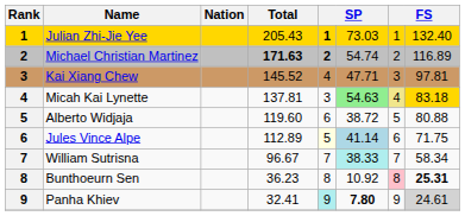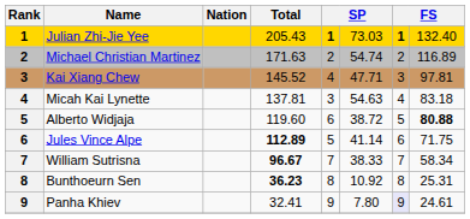Julian Zhi-Jie Yee | column 7: normal -> bold
Michael Christian Martinez | Total: bold -> normal
Michael Christian Martinez | column 5: bold -> normal
Micah Kai Lynette | column 6: lightgreen background -> no background
Micah Kai Lynette | column 7: khaki background -> no background
Micah Kai Lynette | column 8: gold background -> no background
Alberto Widjaja | column 8: normal -> bold
Jules Vince Alpe | Total: normal -> bold
Jules Vince Alpe | column 5: lightyellow background -> no background
Jules Vince Alpe | column 6: lightblue background -> no background
William Sutrisna | Total: normal -> bold
William Sutrisna | column 6: paleturquoise background -> no background
Bunthoeurn Sen | Total: normal -> bold
Bunthoeurn Sen | column 7: pink background -> no background
Bunthoeurn Sen | column 8: bold -> normal
Panha Khiev | column 5: paleturquoise background -> no background
Panha Khiev | column 6: bold -> normal
Panha Khiev | column 7: no background -> lavender background
Panha Khiev | column 8: lightgrey background -> no background
